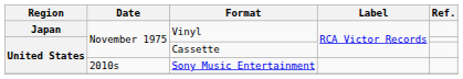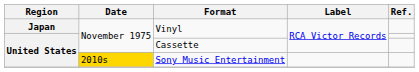Sony Music Entertainment | Date: no background -> gold background
